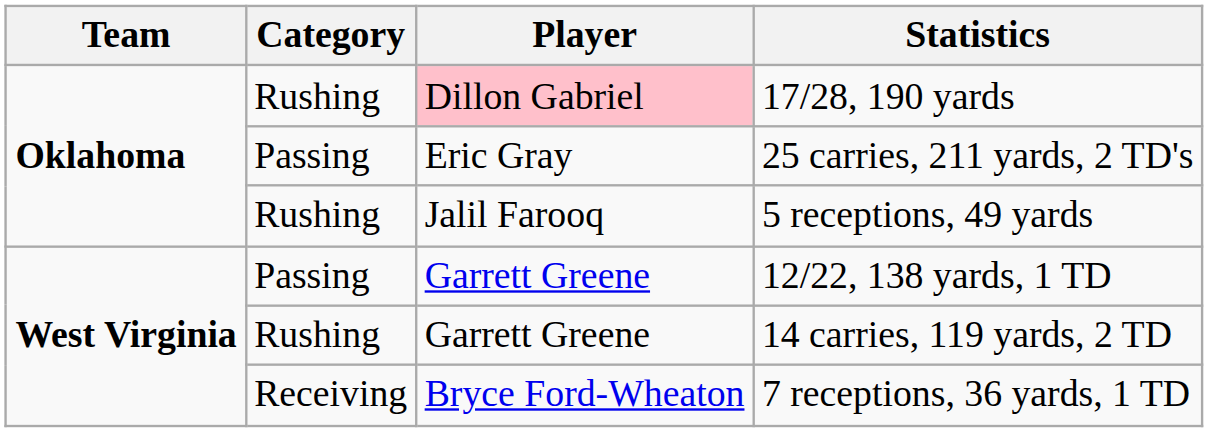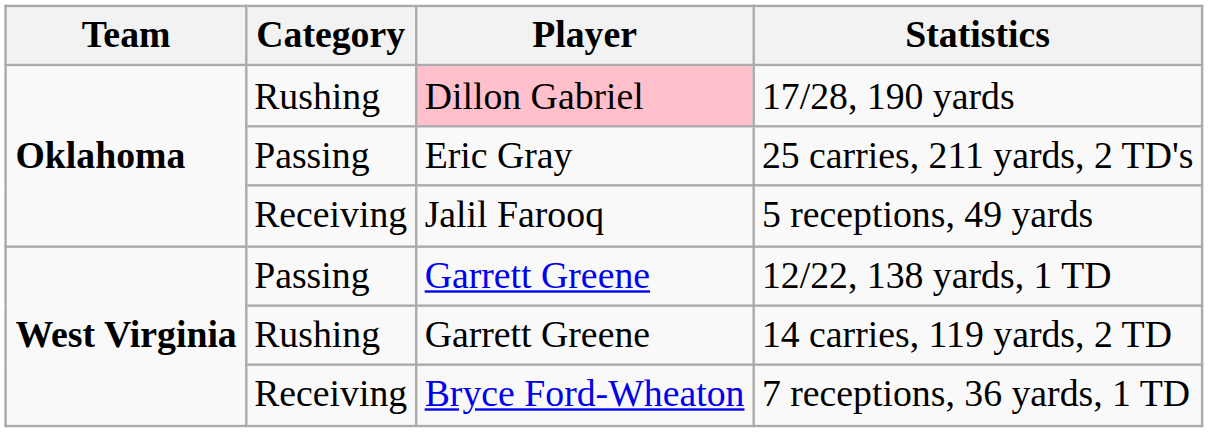5 receptions, 49 yards | Category: Rushing -> Receiving
